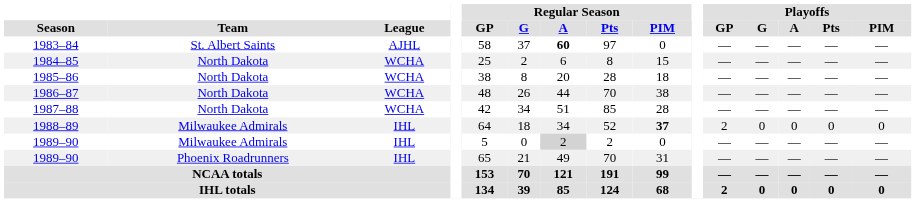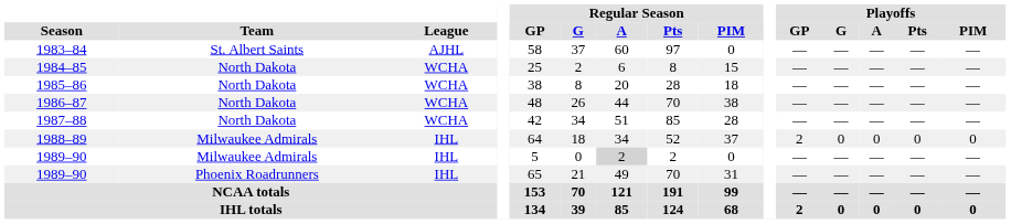1983–84 | Regular Season / A: bold -> normal
1988–89 | Regular Season / PIM: bold -> normal
